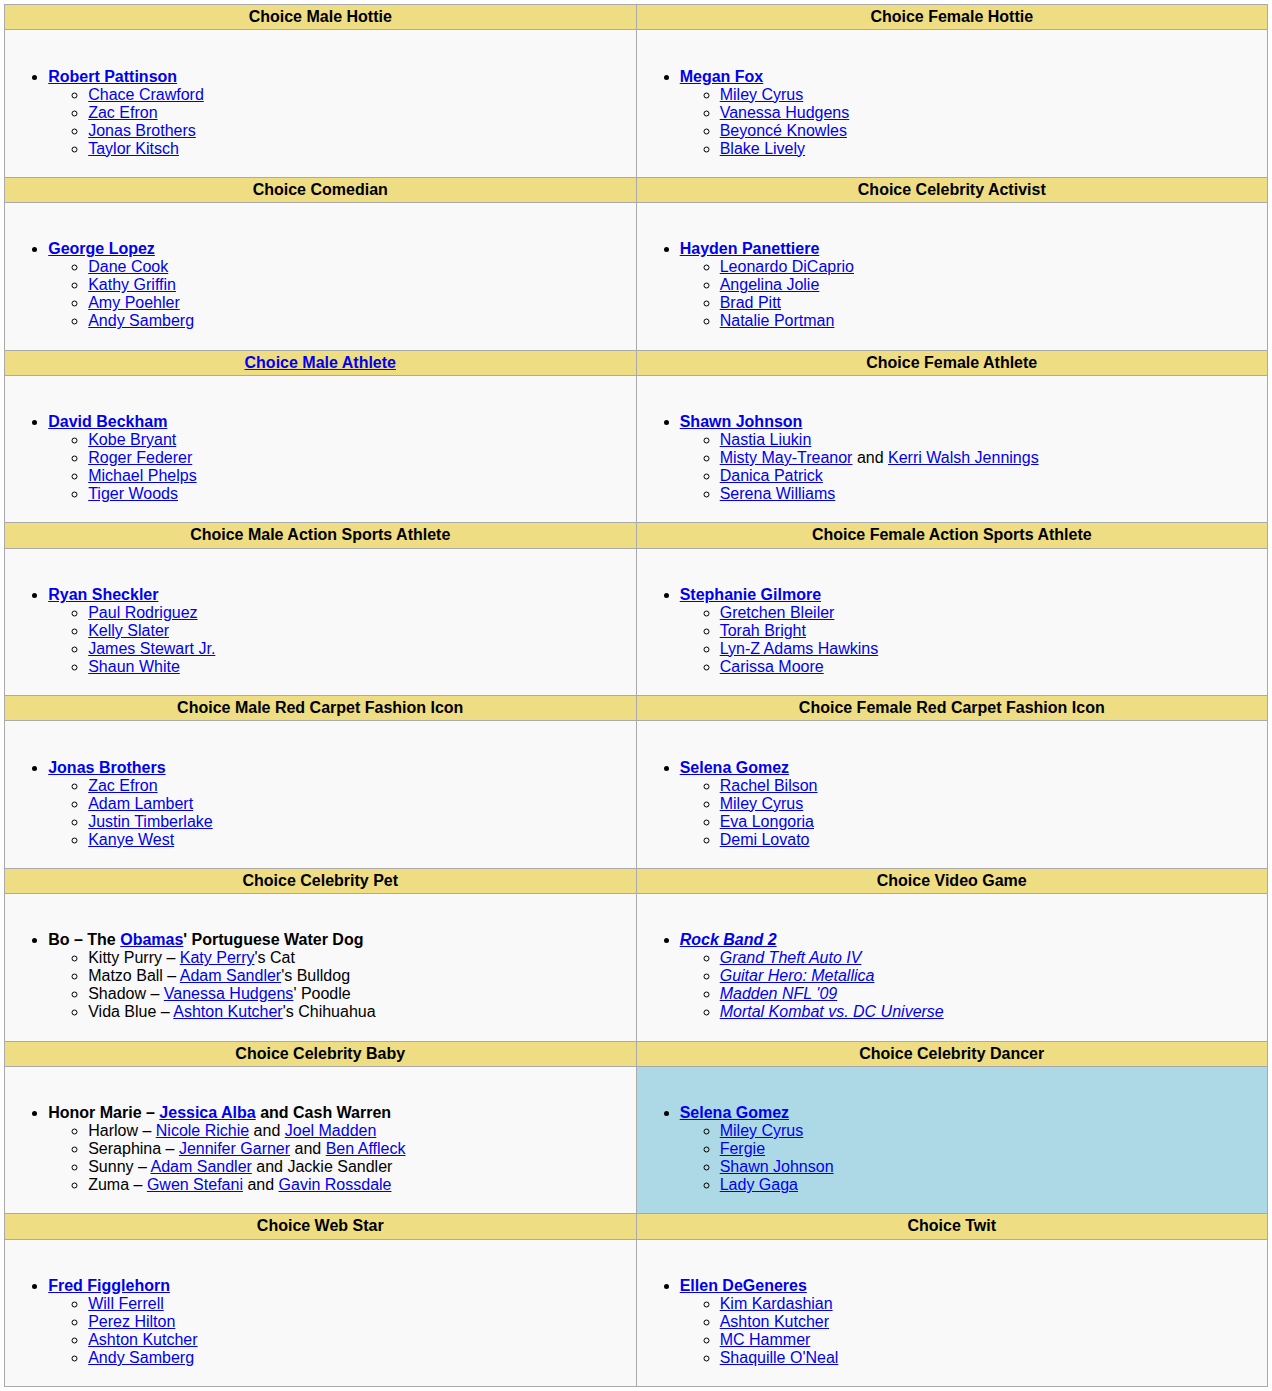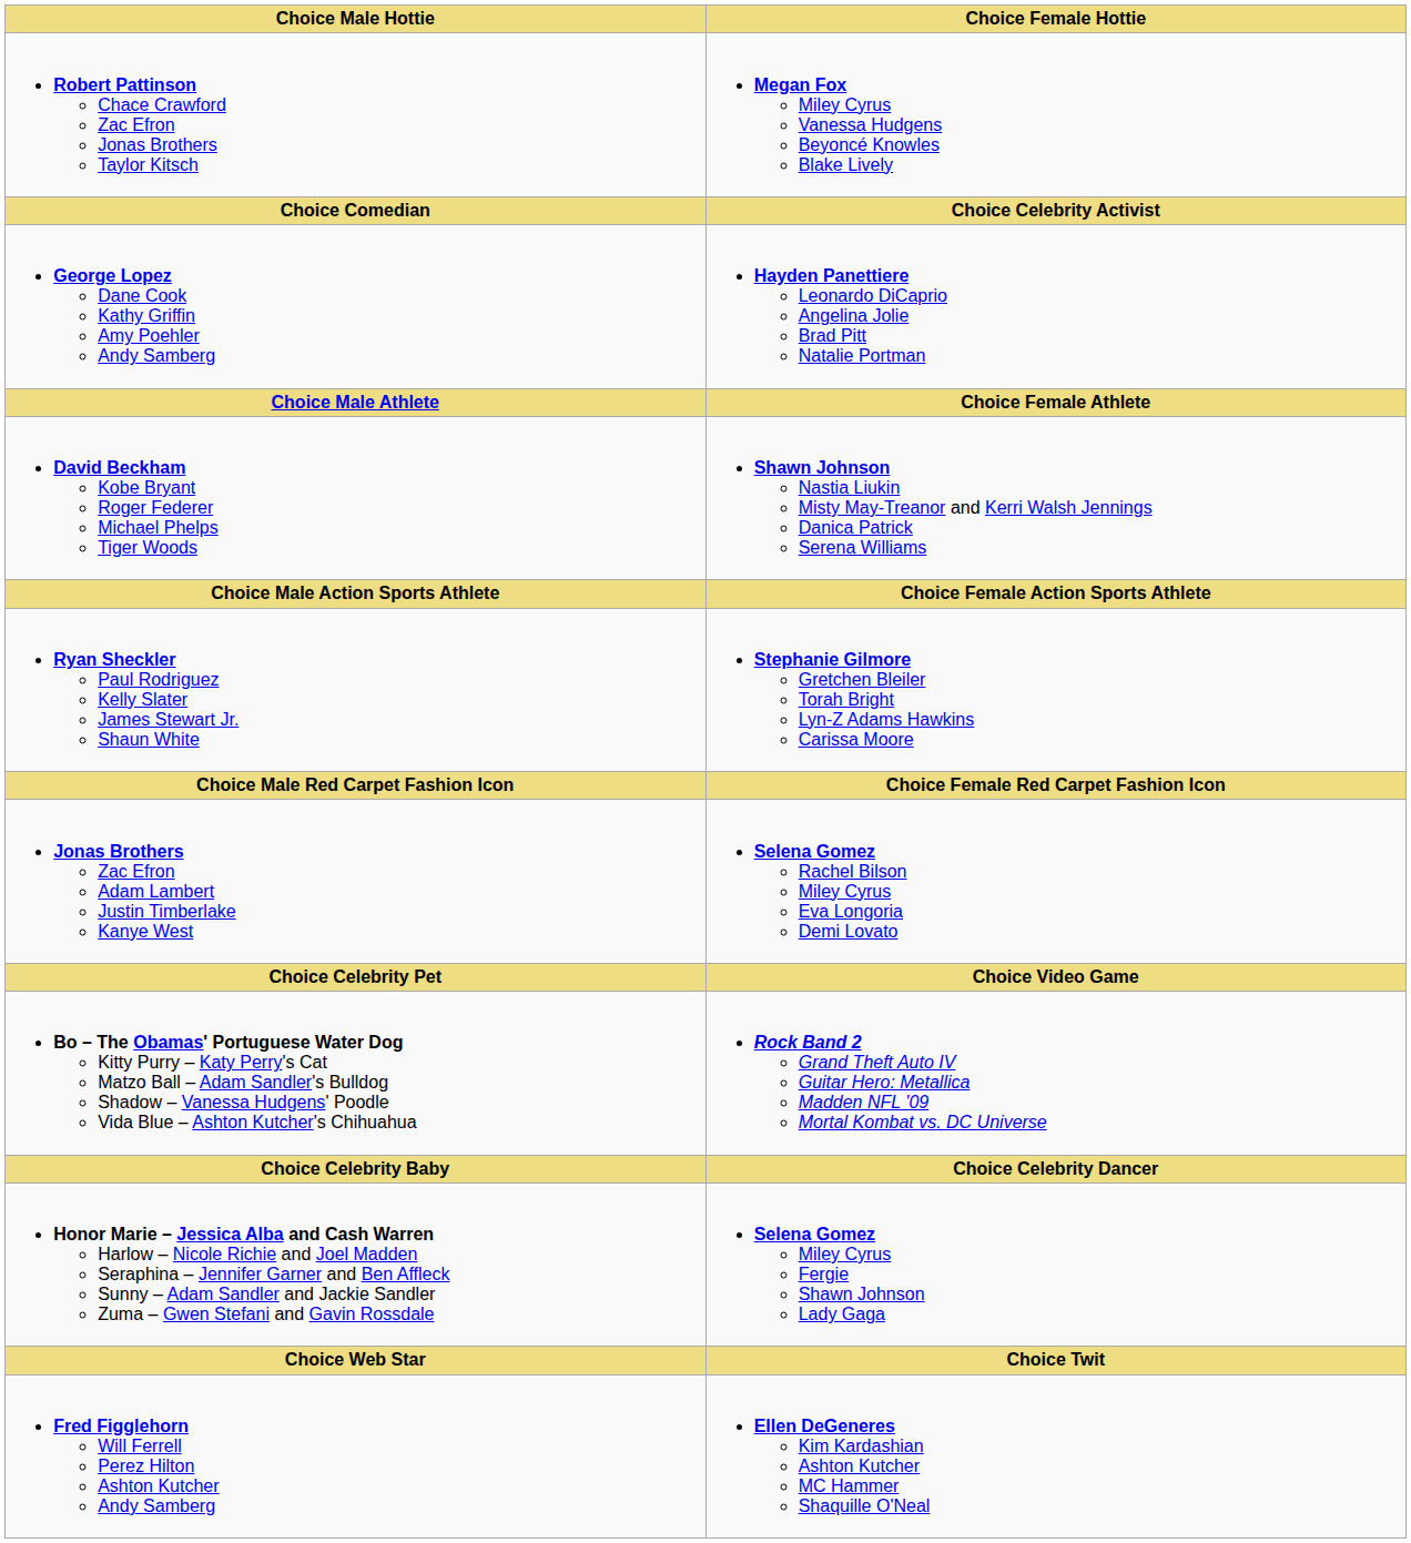row 14 | Choice Female Hottie: lightblue background -> no background
